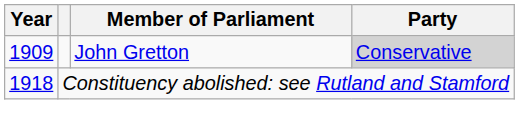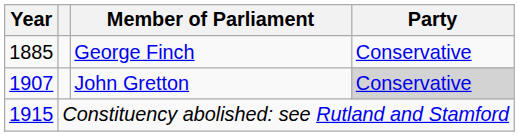+ row: 1885 | George Finch | Conservative
John Gretton | Year: 1909 -> 1907
Constituency abolished: see Rutland and Stamford | Year: 1918 -> 1915
